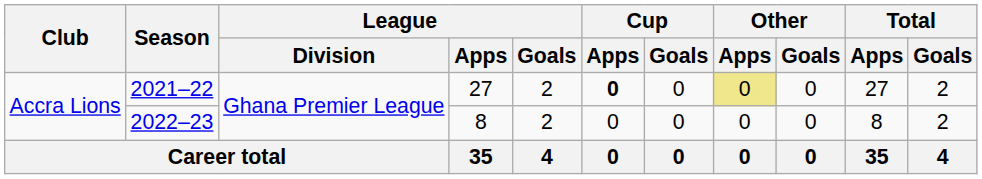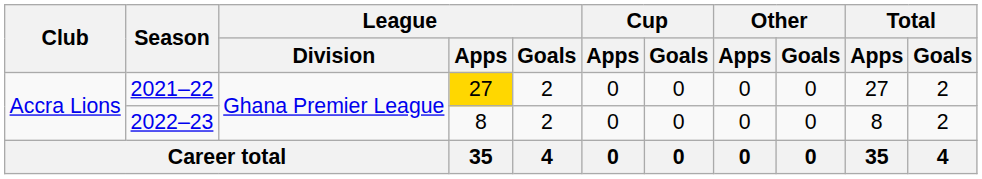2021–22 | League / Apps: no background -> gold background
2021–22 | Cup / Apps: bold -> normal
2021–22 | Other / Apps: khaki background -> no background
